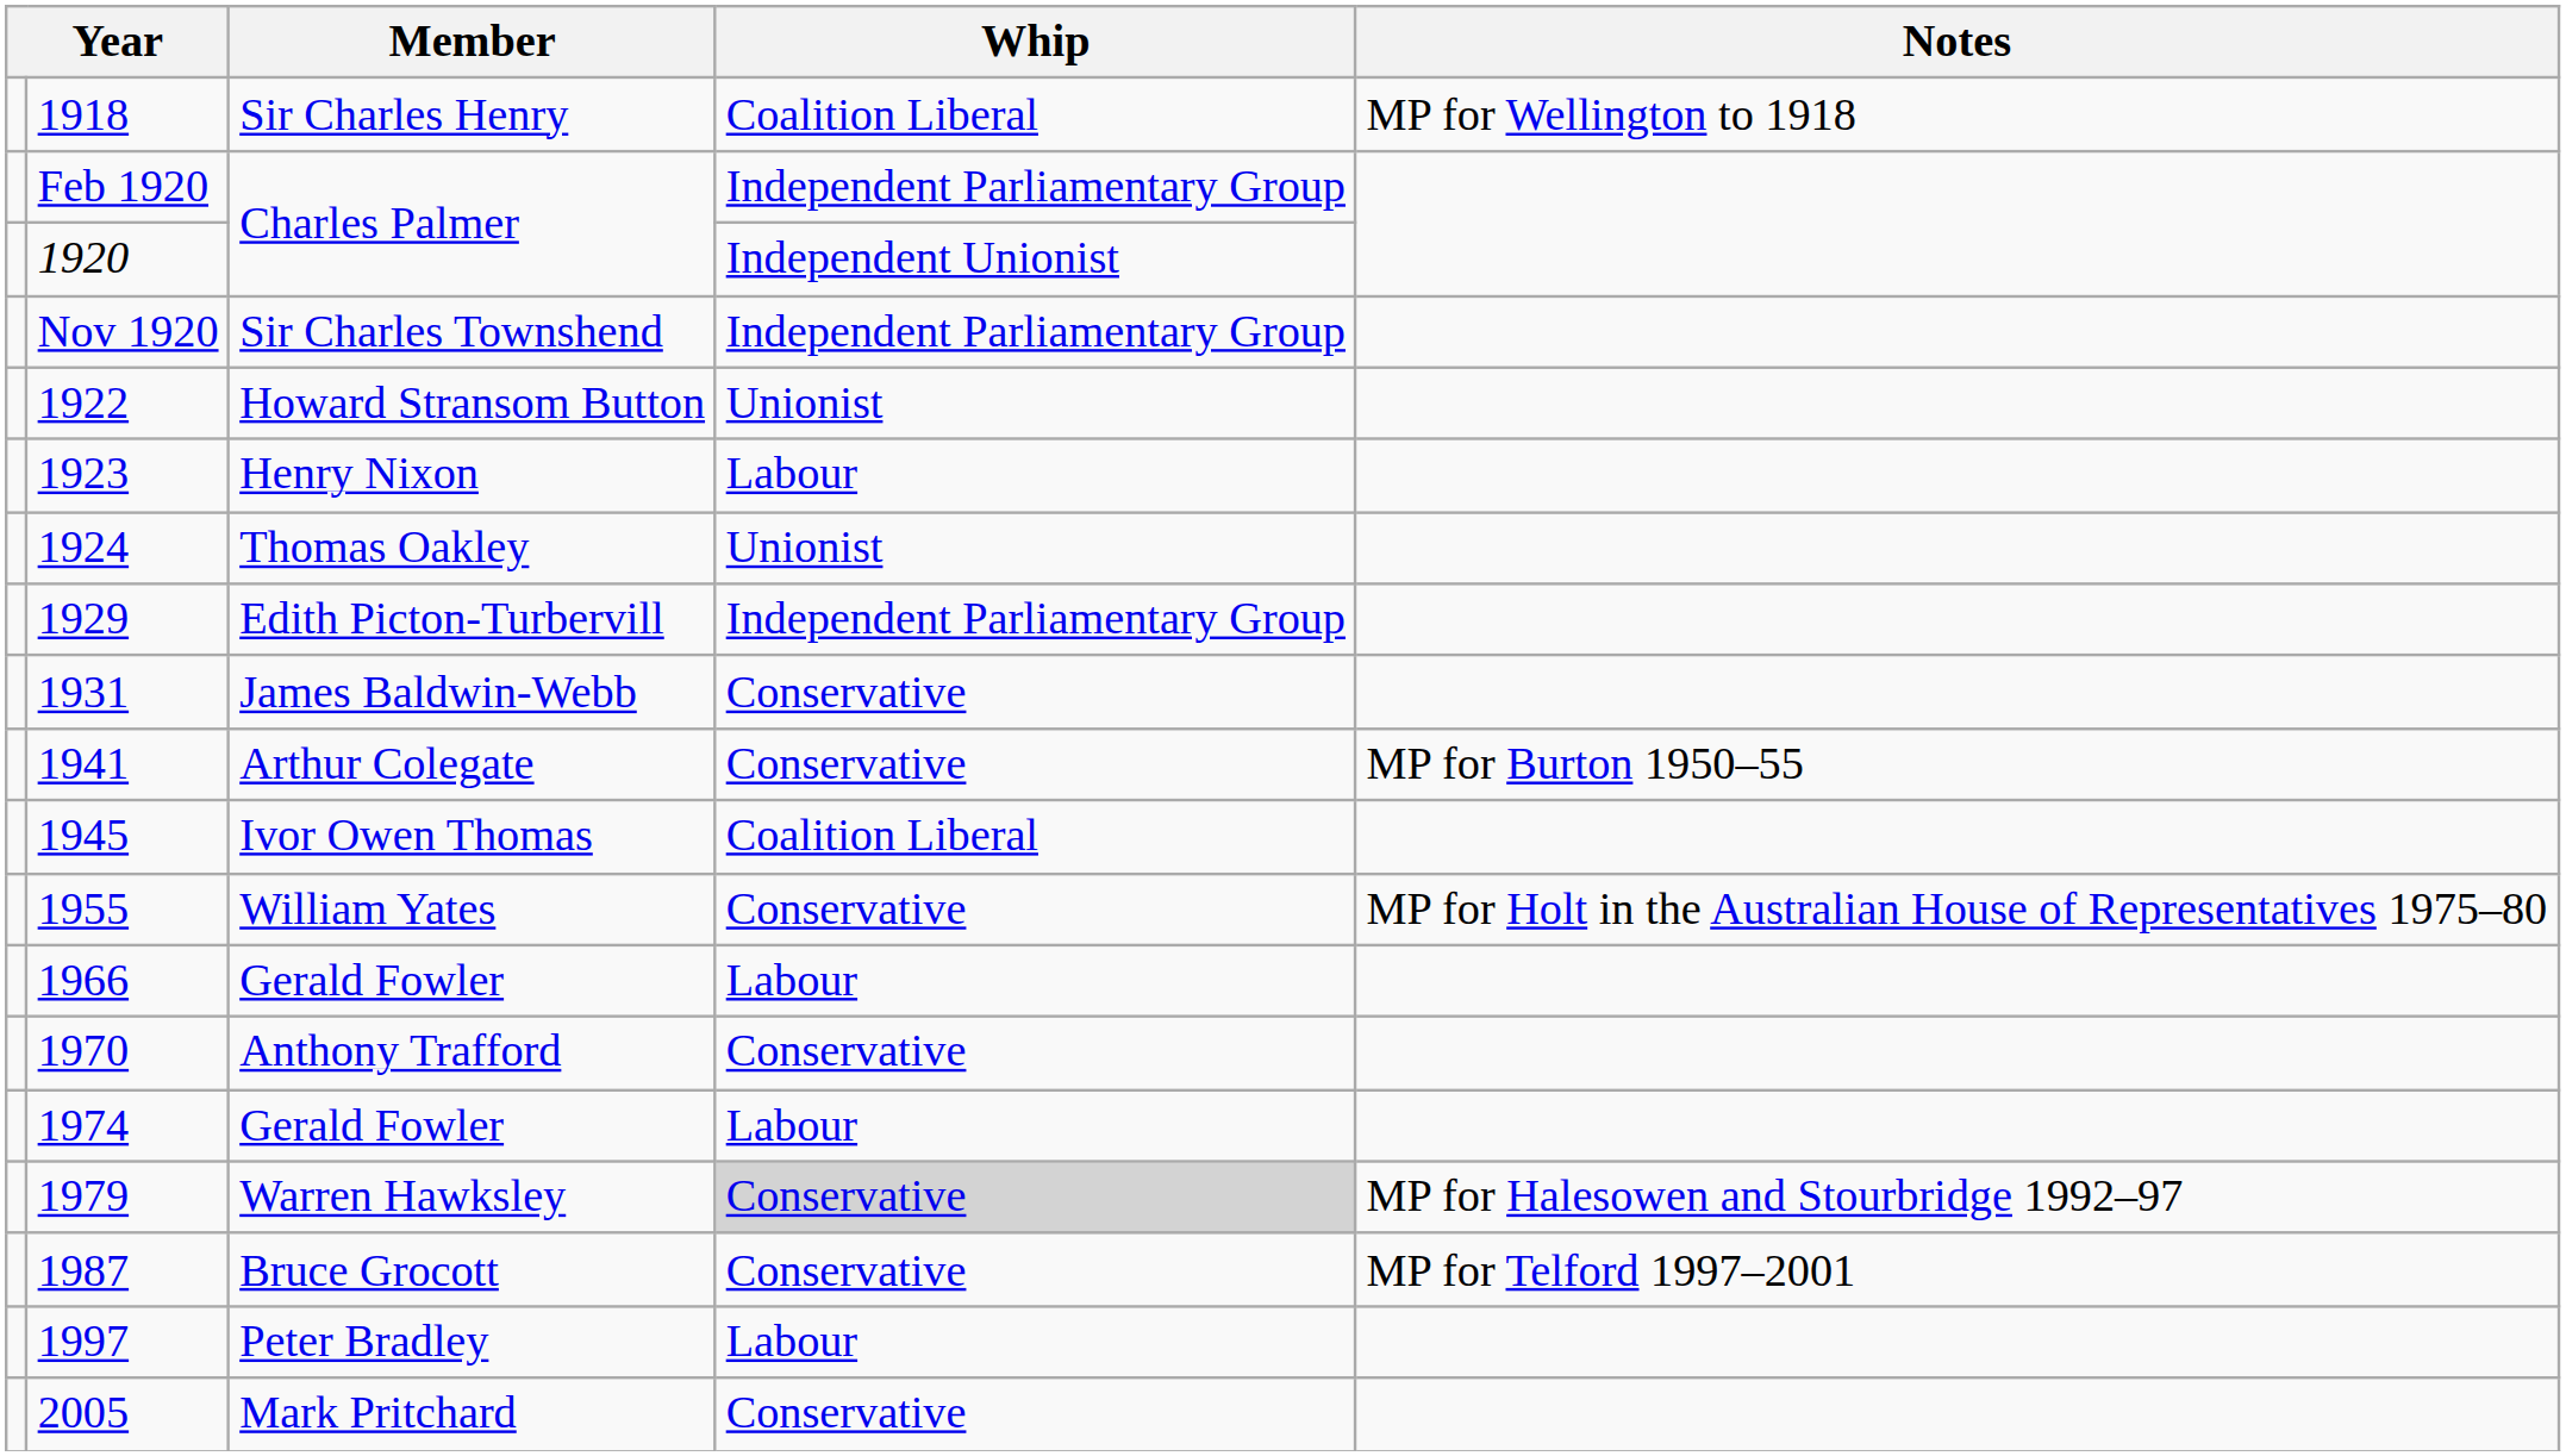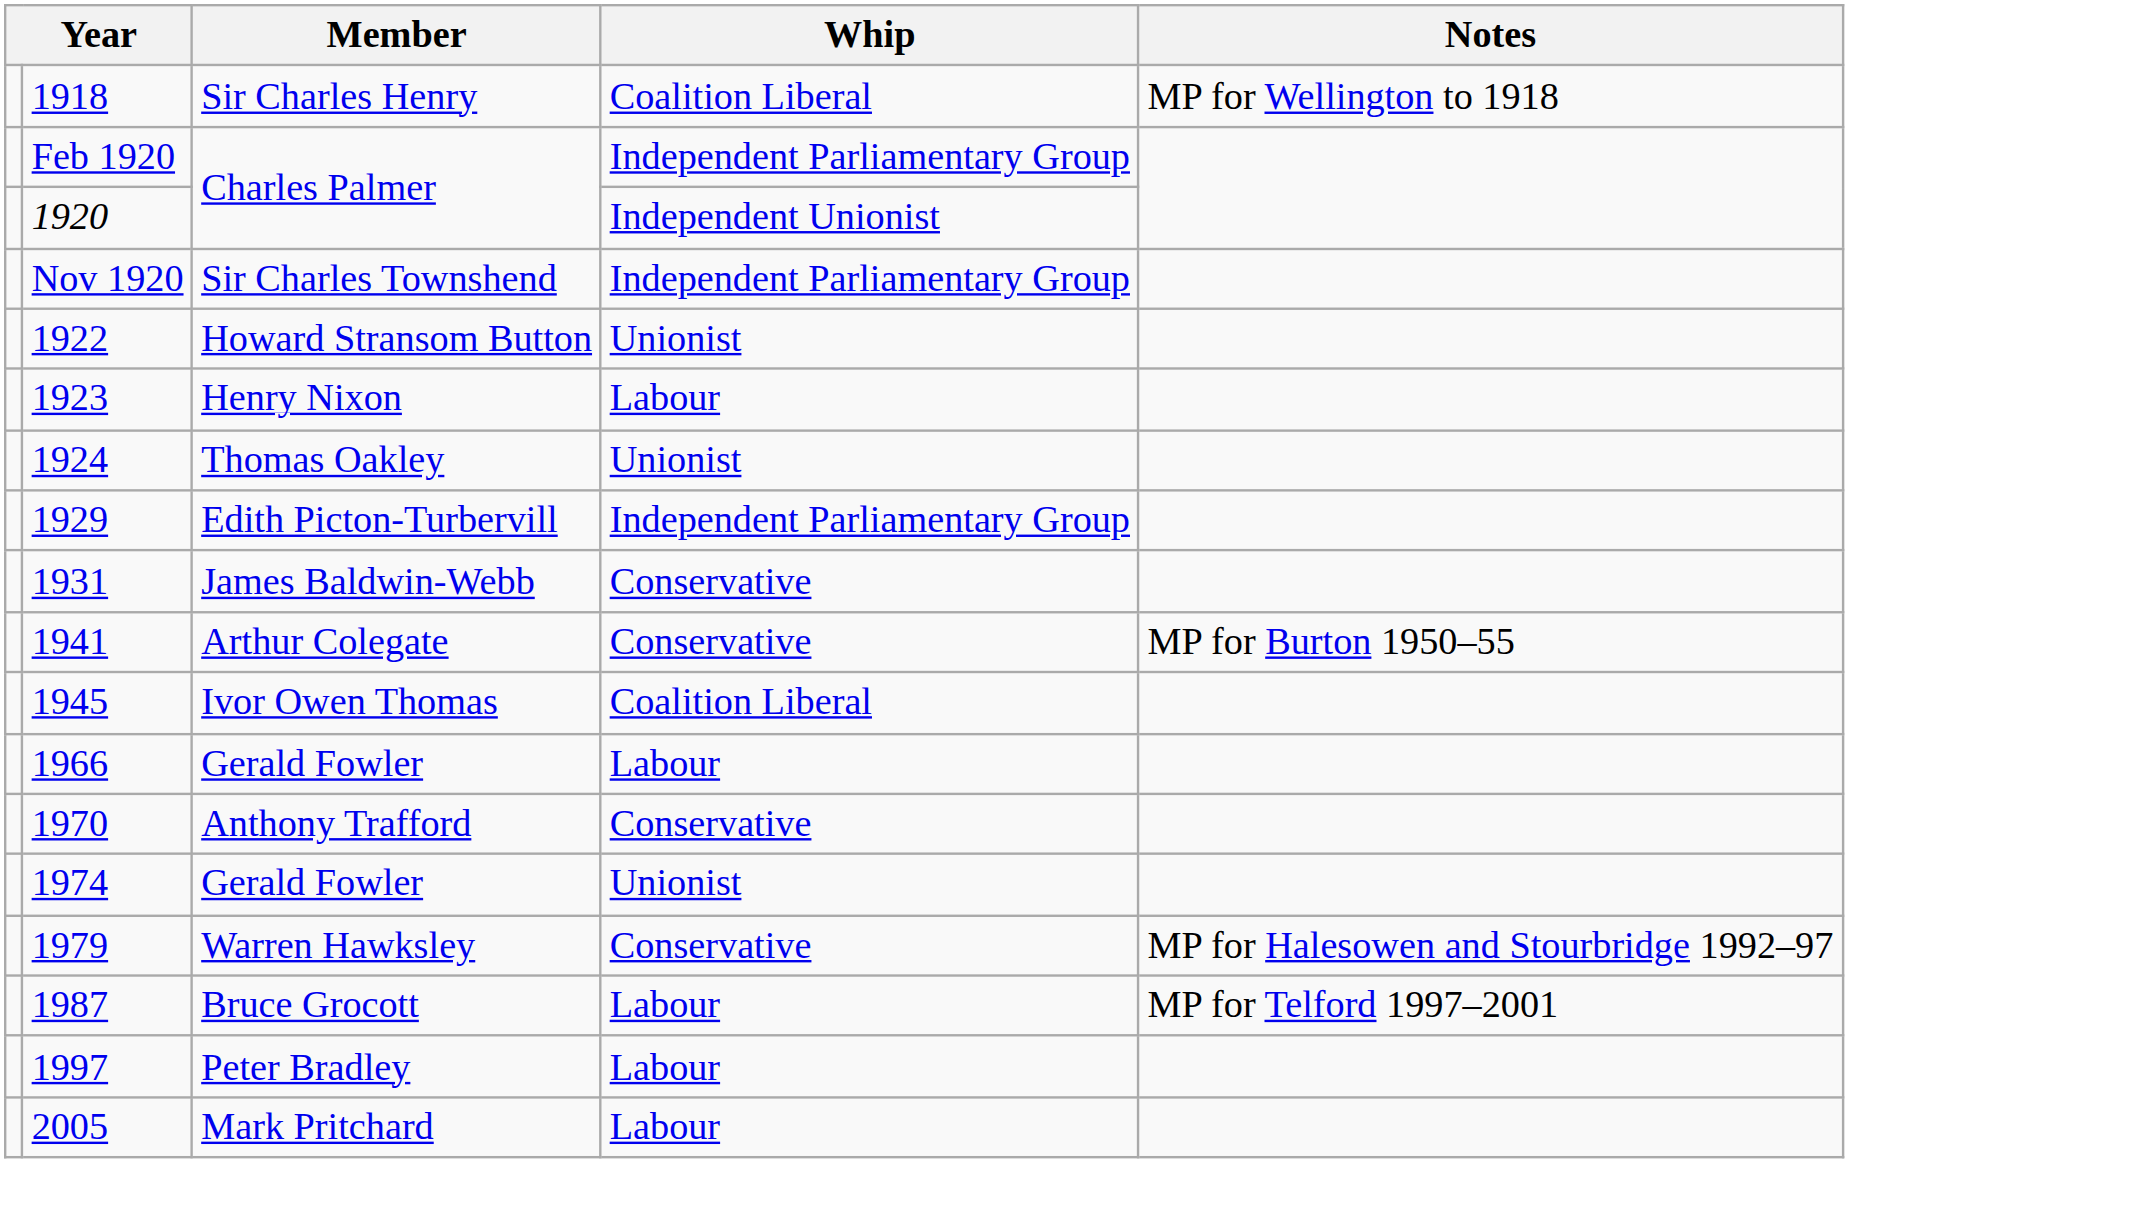- row: 1955 | William Yates | Conservative | MP for Holt in the Australian House of Representatives 1975–80
1974 | Whip: Labour -> Unionist
1979 | Whip: lightgrey background -> no background
1987 | Whip: Conservative -> Labour
2005 | Whip: Conservative -> Labour
